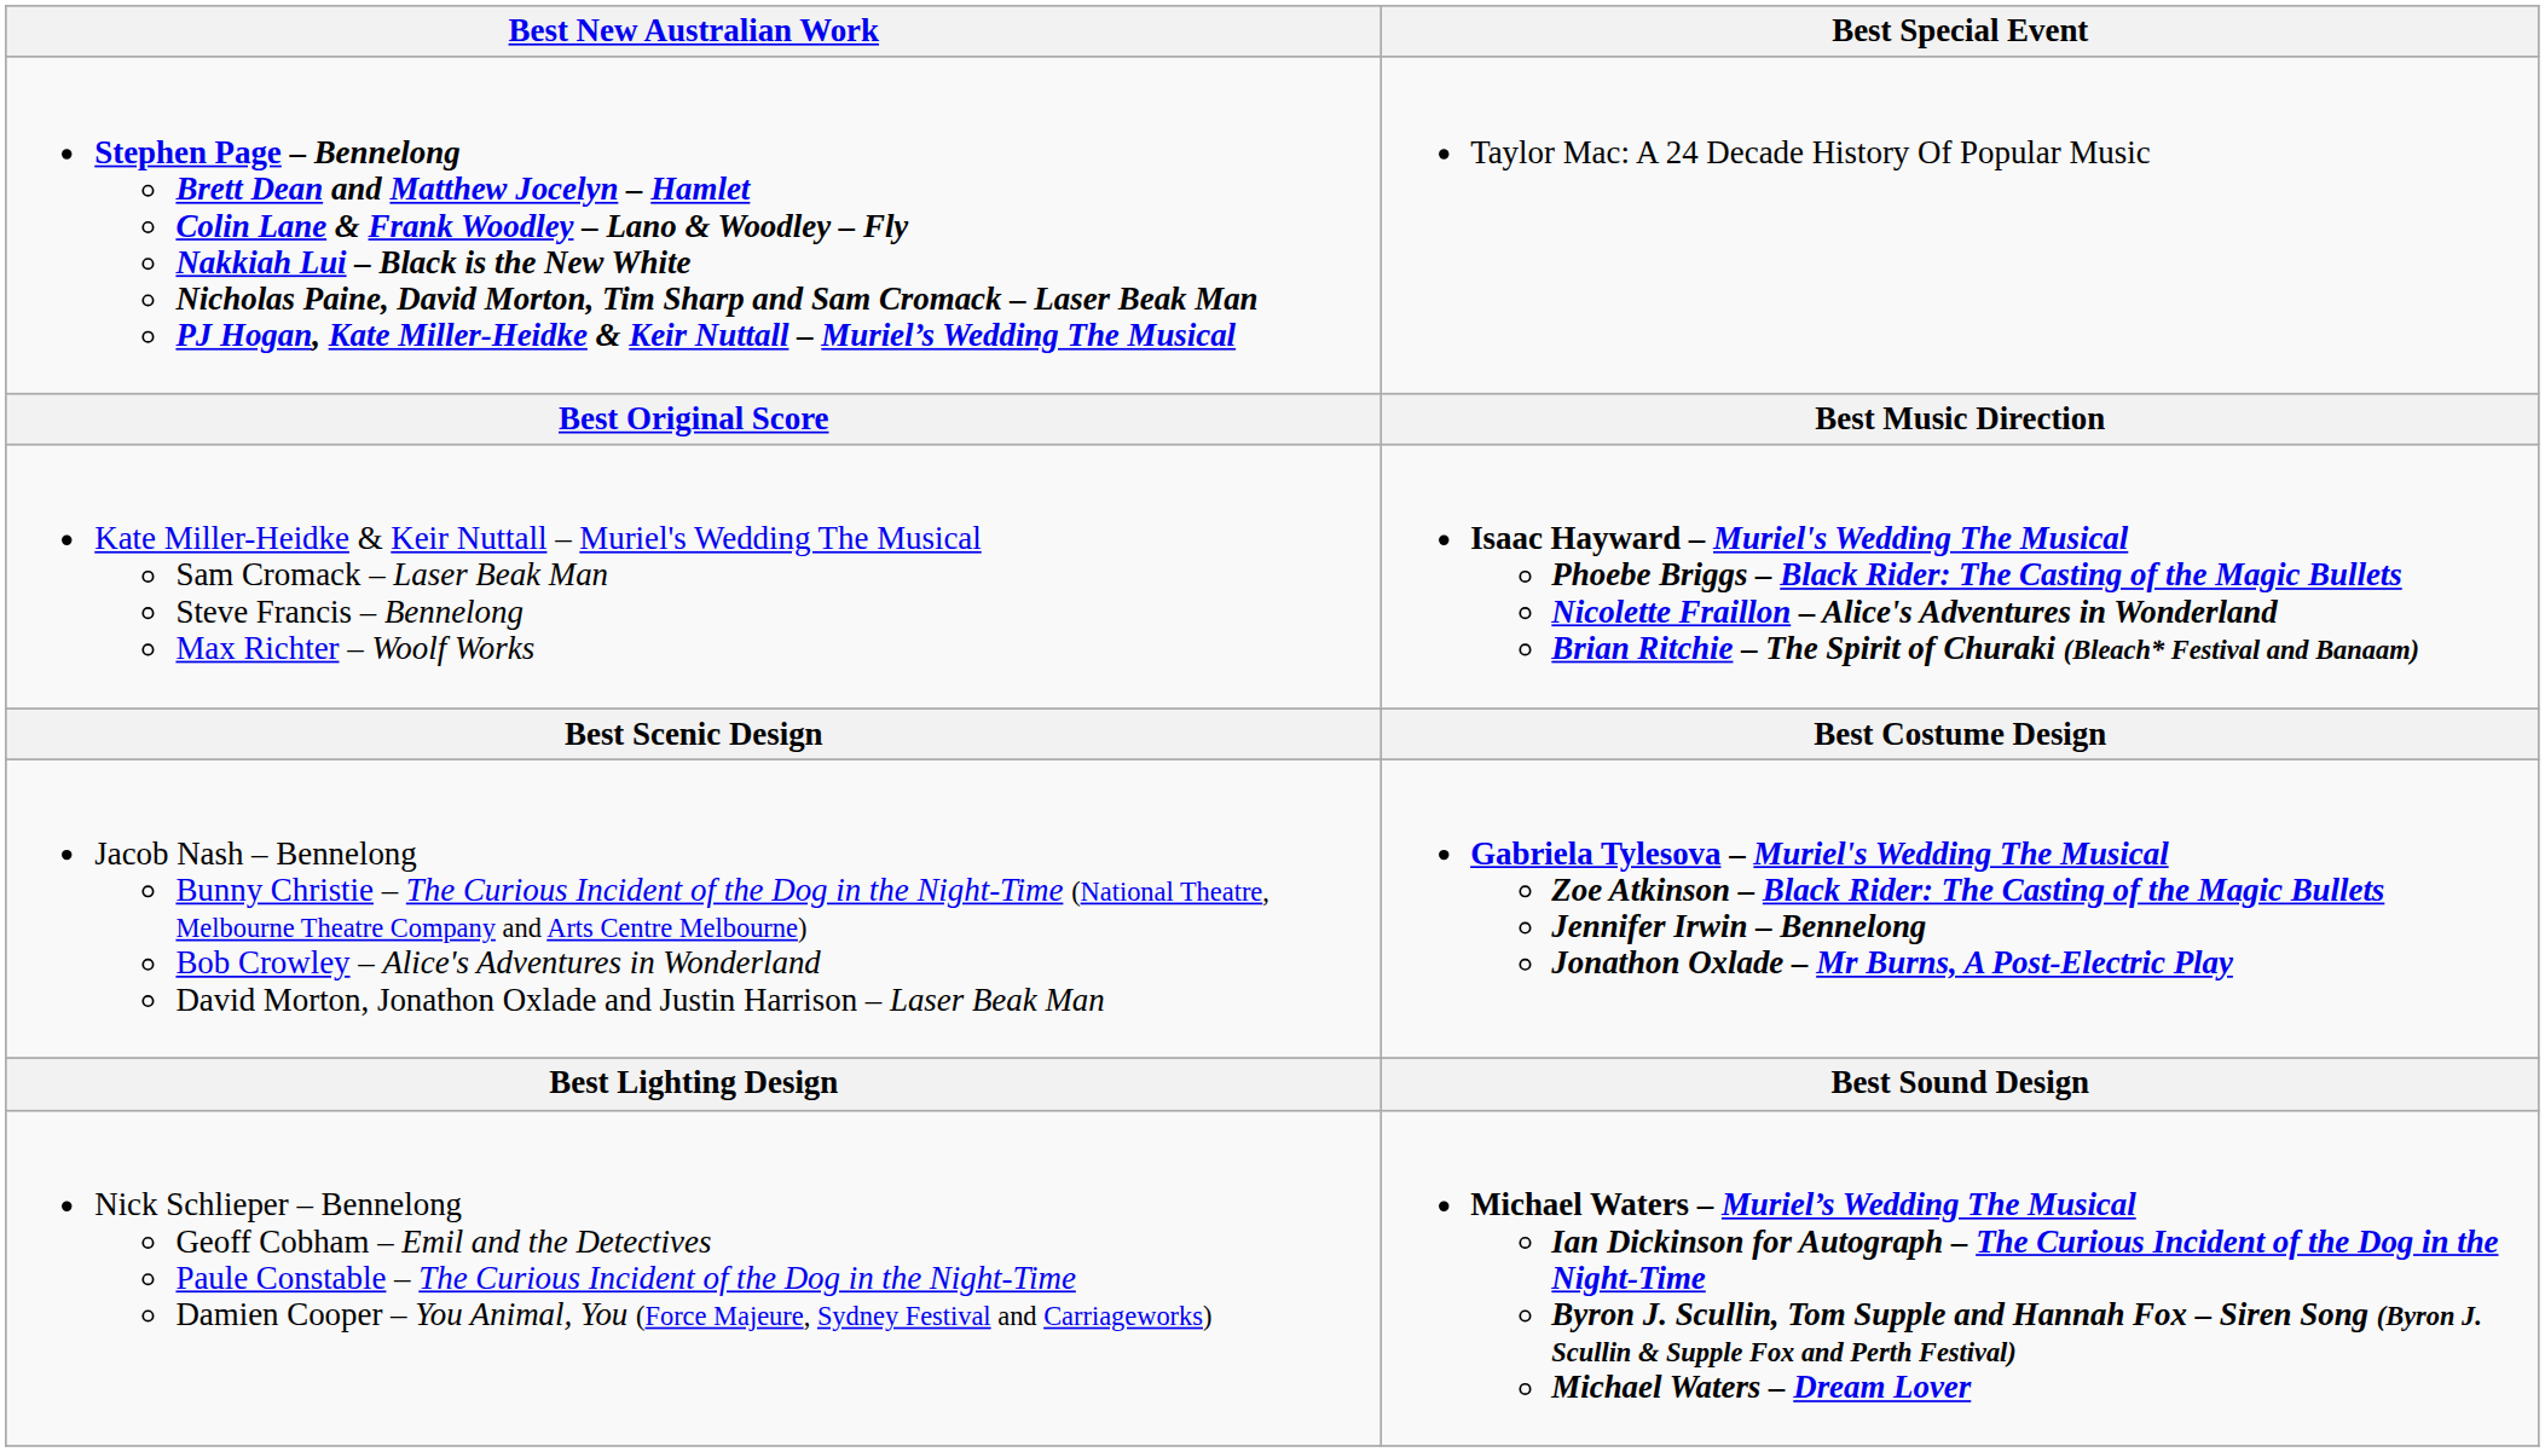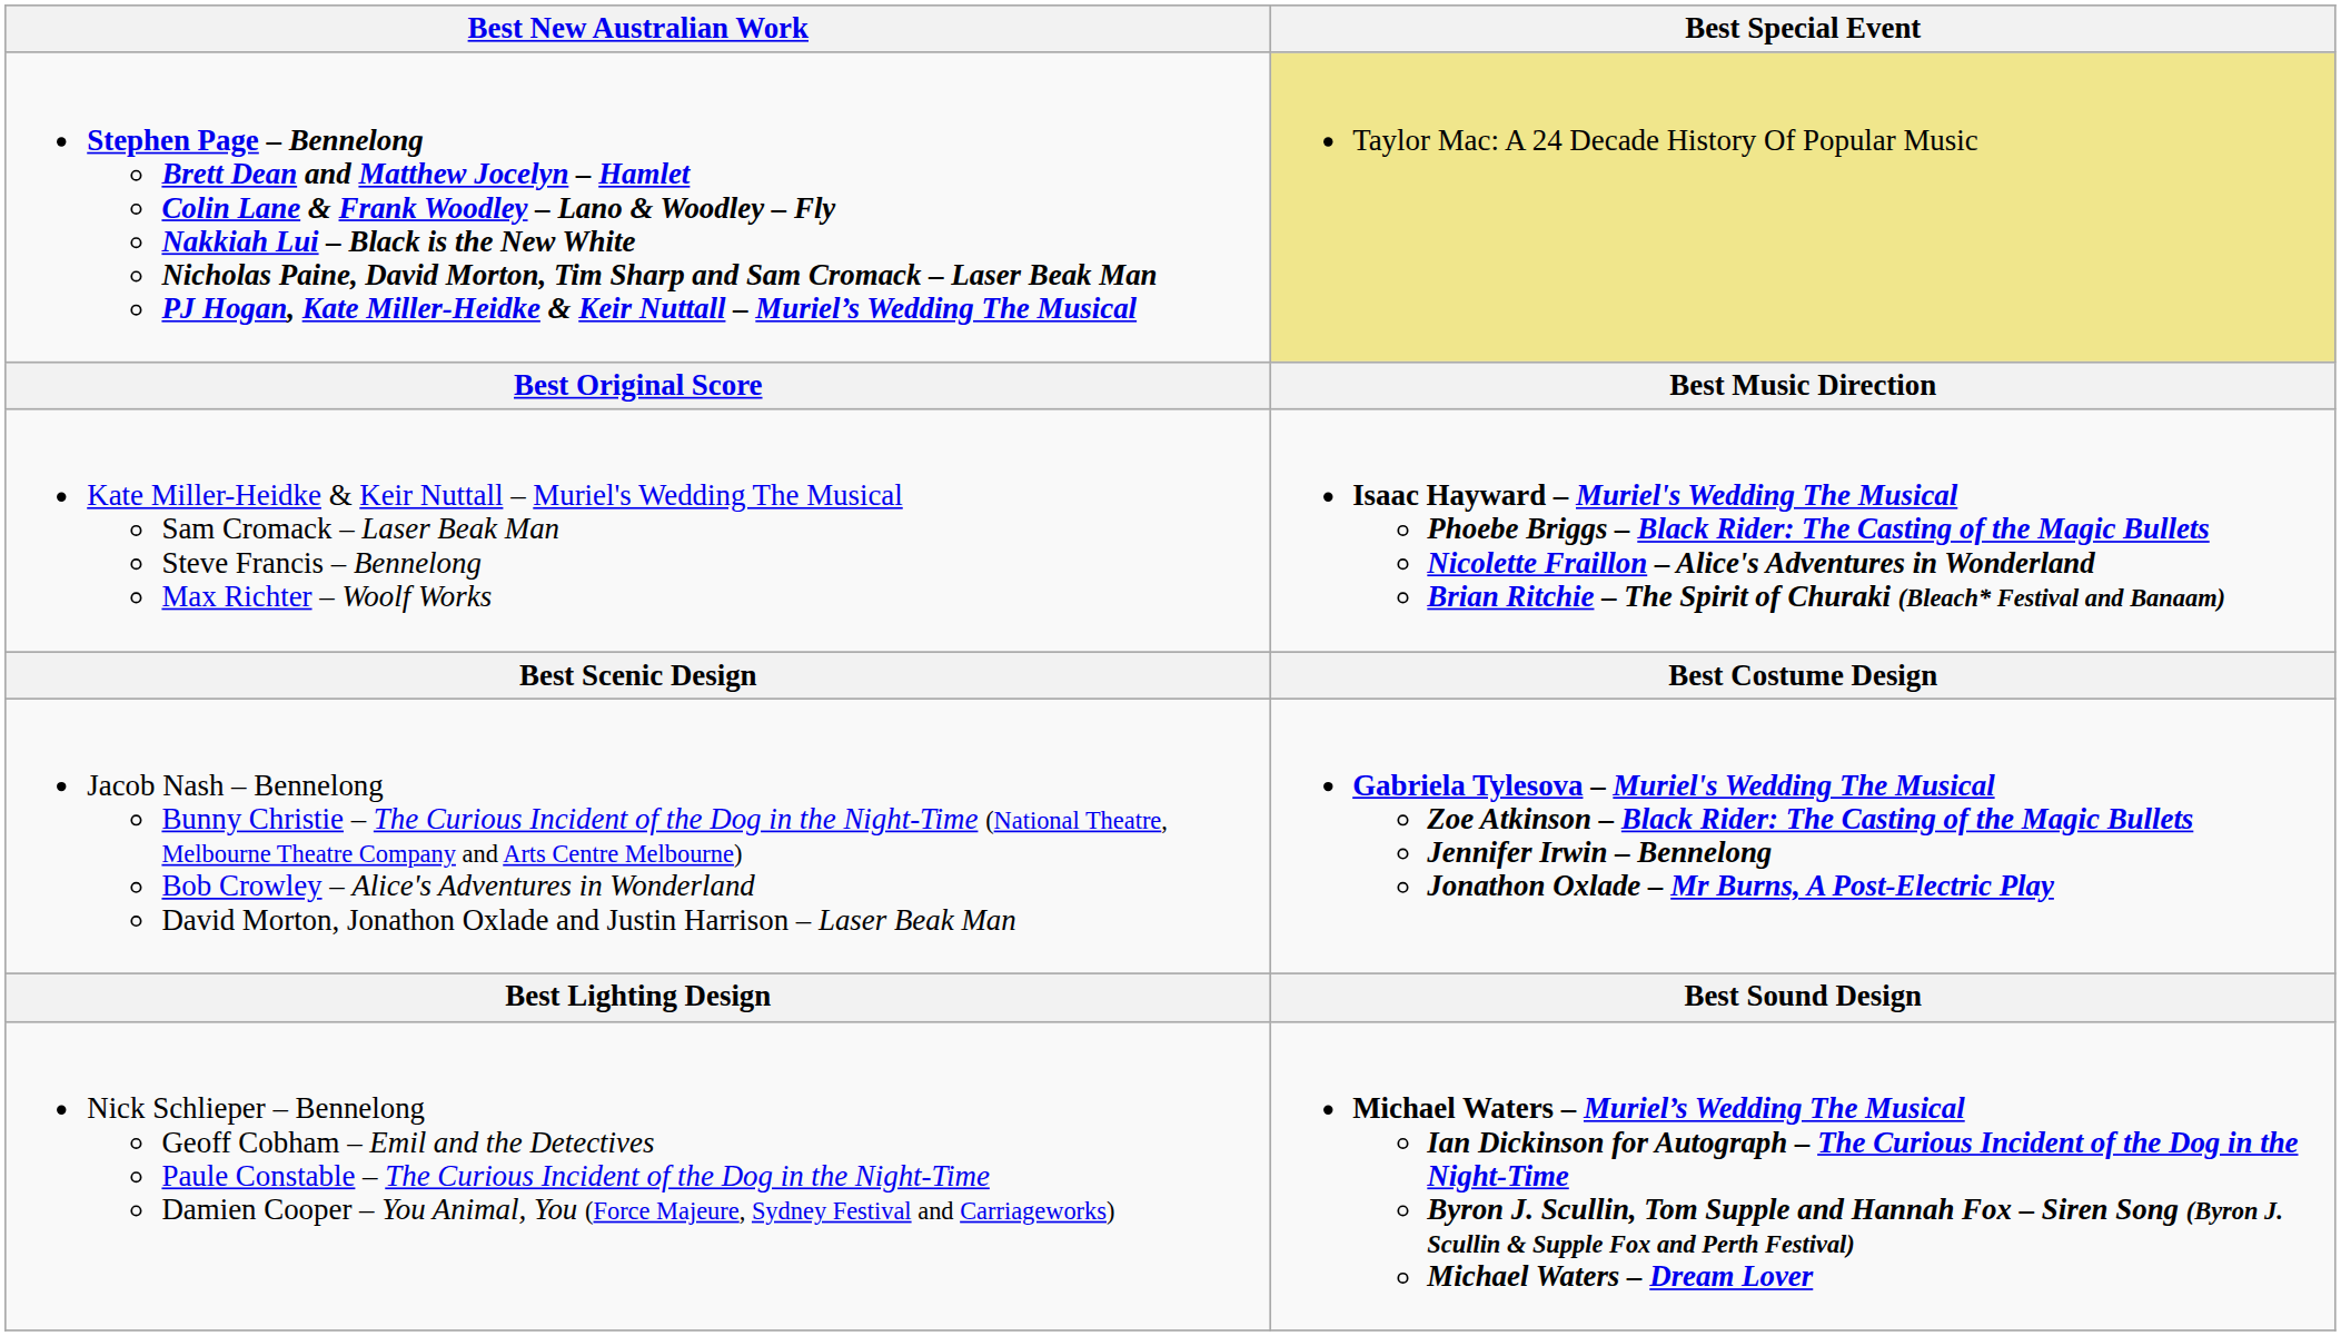row 2 | Best Special Event: no background -> khaki background
